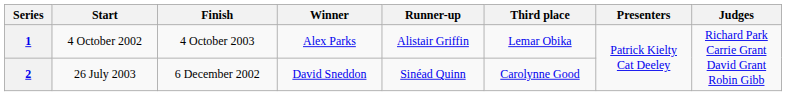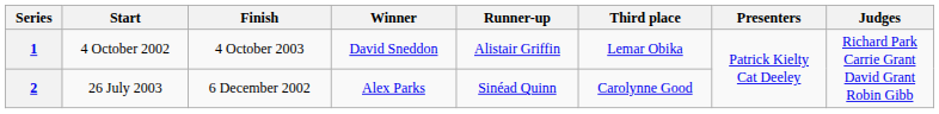1 | Winner: Alex Parks -> David Sneddon
2 | Winner: David Sneddon -> Alex Parks
